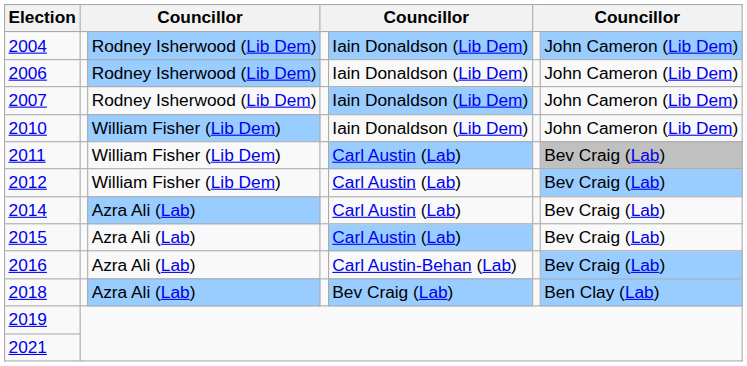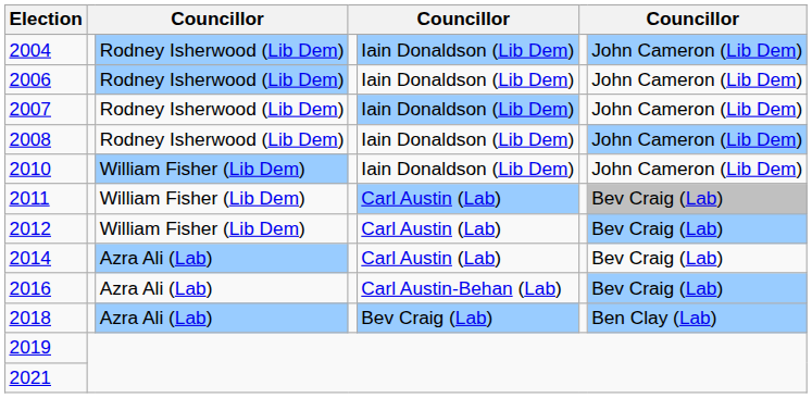+ row: 2008 | Rodney Isherwood (Lib Dem) | Iain Donaldson (Lib Dem) | John Cameron (Lib Dem)
- row: 2015 | Azra Ali (Lab) | Carl Austin (Lab) | Bev Craig (Lab)
